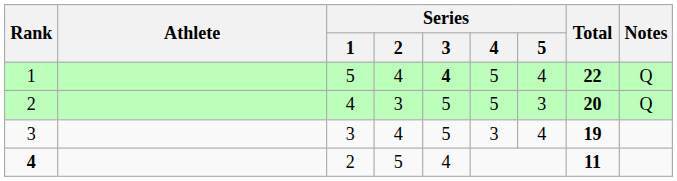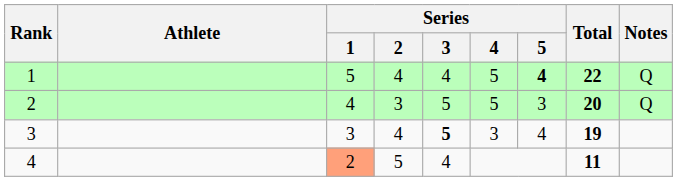row 3 | Series / 3: bold -> normal
row 3 | Series / 5: normal -> bold
row 5 | Series / 3: normal -> bold
row 6 | Rank: bold -> normal
row 6 | Series / 1: no background -> lightsalmon background
